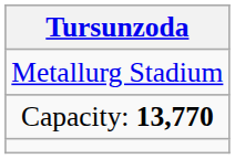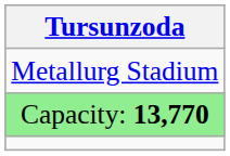row 3 | column 1: no background -> lightgreen background
